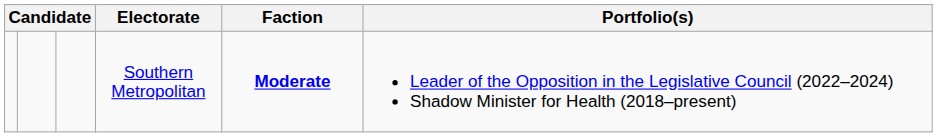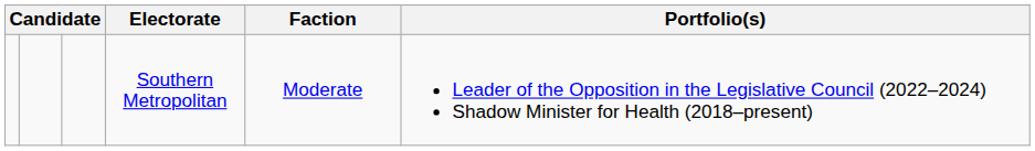Southern Metropolitan | Faction: bold -> normal
